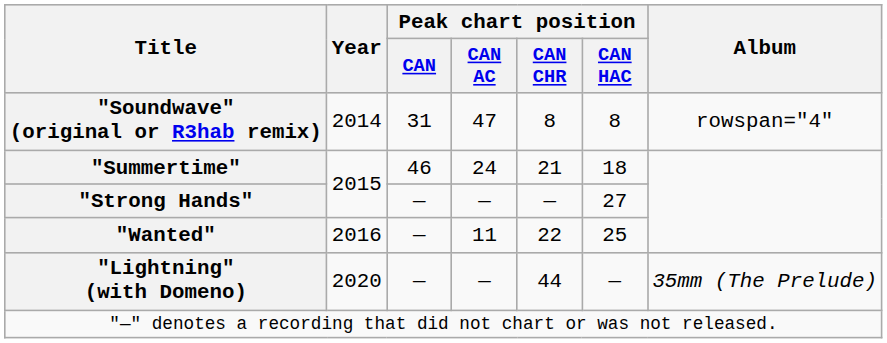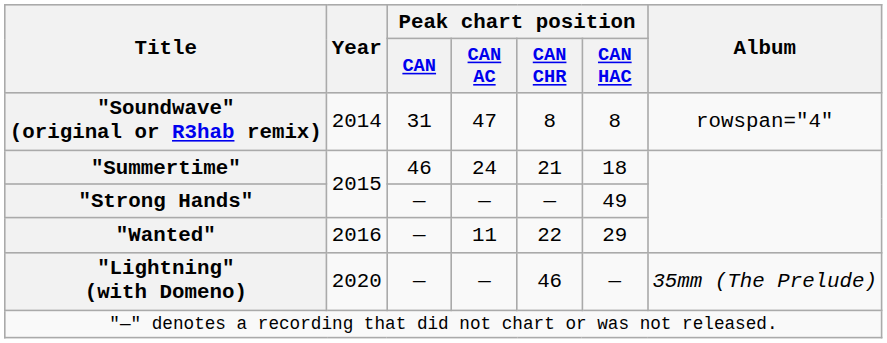"Strong Hands" | Peak chart position / CAN HAC: 27 -> 49
"Wanted" | Peak chart position / CAN HAC: 25 -> 29
"Lightning" (with Domeno) | Peak chart position / CAN CHR: 44 -> 46
